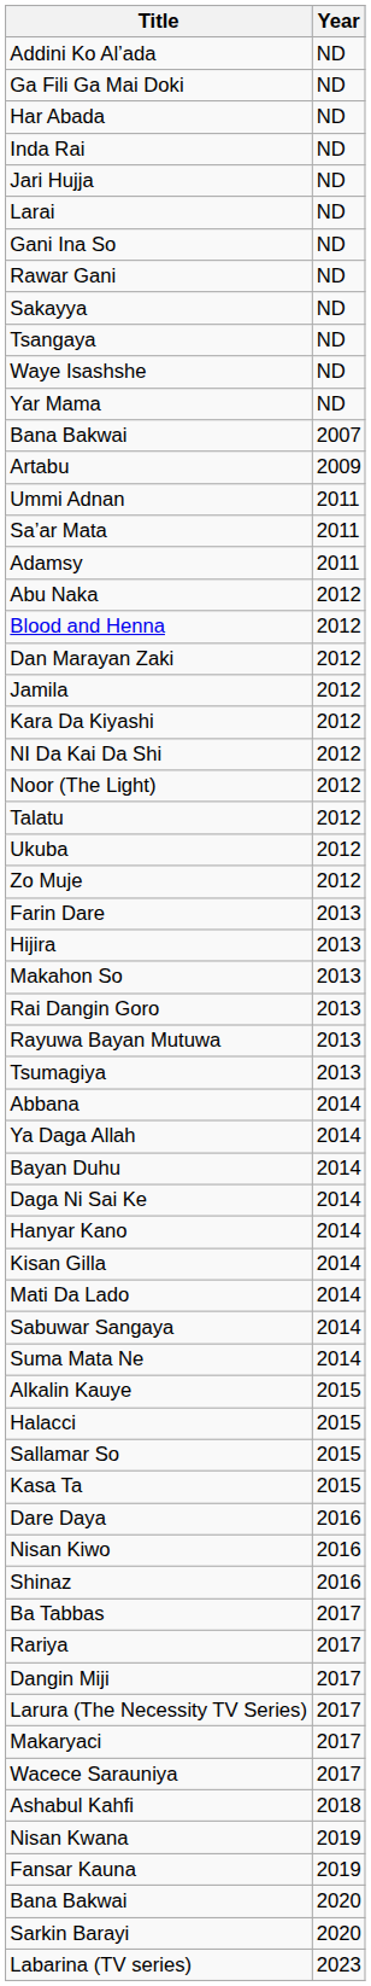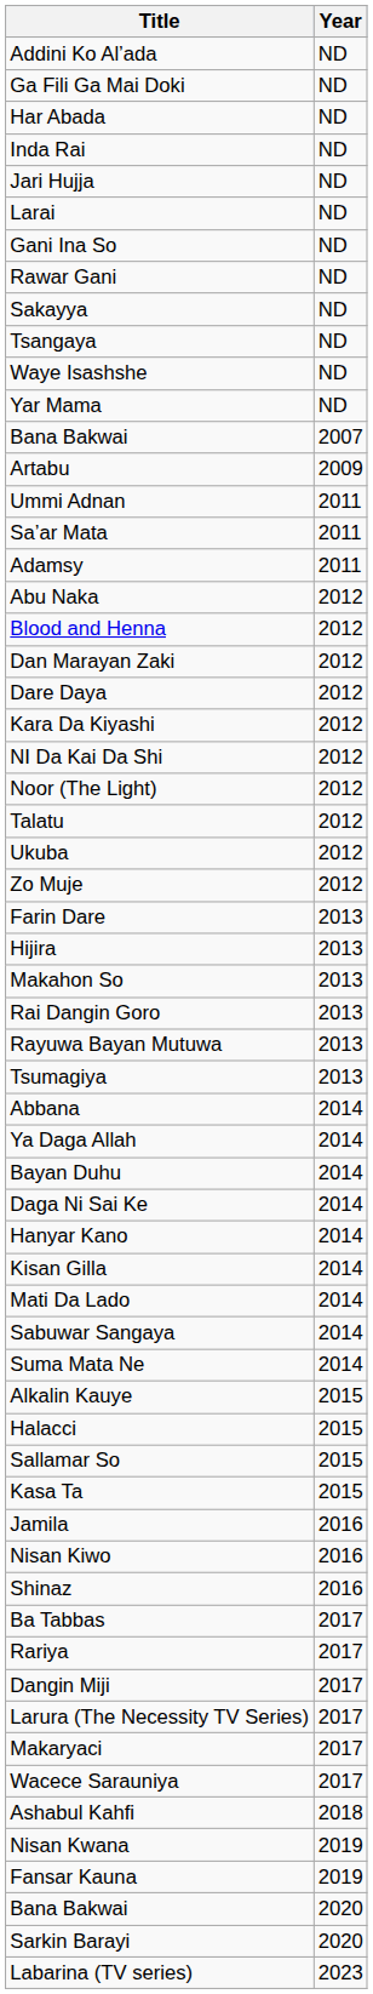row 22 | Title: Jamila -> Dare Daya
row 48 | Title: Dare Daya -> Jamila
